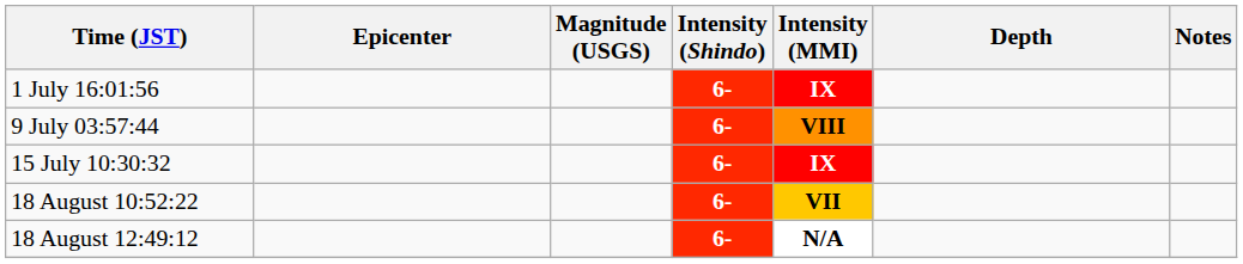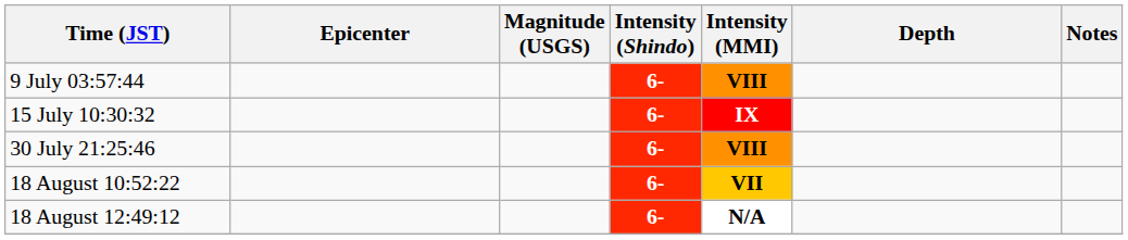- row: 1 July 16:01:56 | 6- | IX
+ row: 30 July 21:25:46 | 6- | VIII
